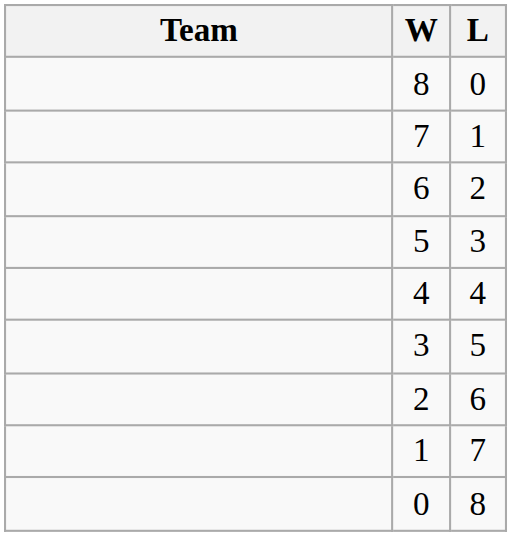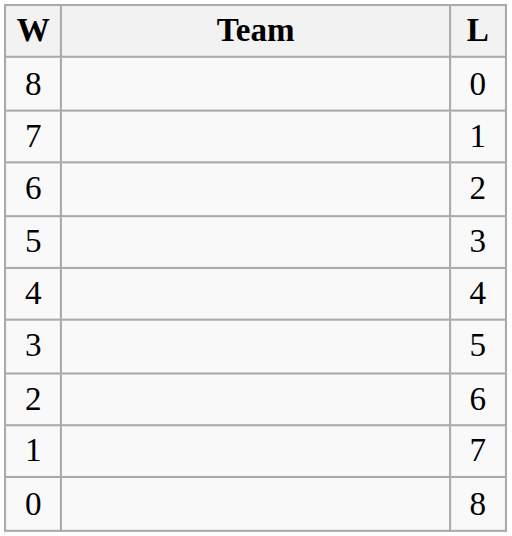columns swapped: Team <-> W
